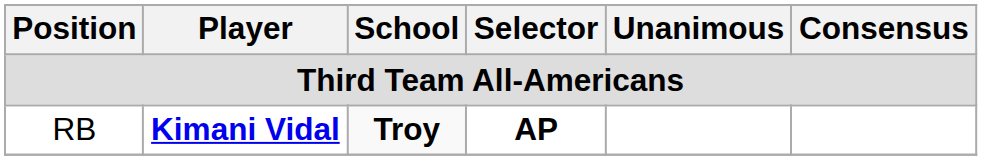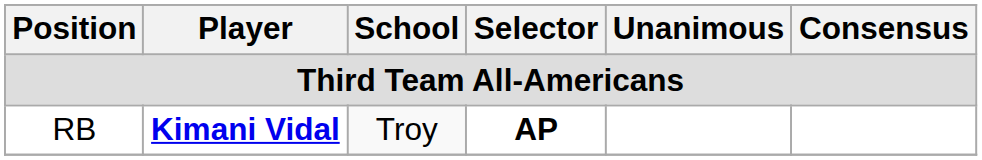RB | School: bold -> normal
